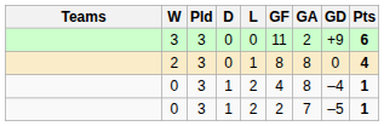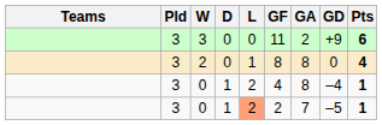columns swapped: Pld <-> W
row 5 | L: no background -> lightsalmon background
